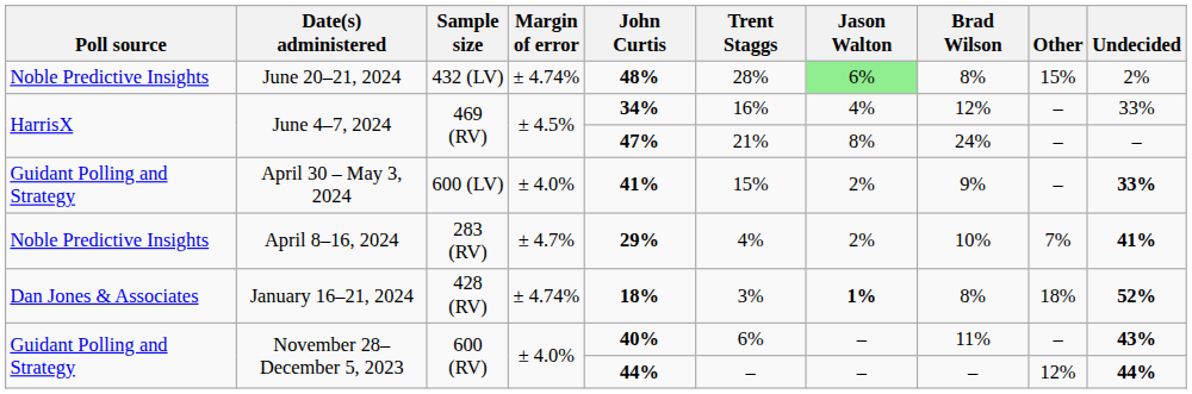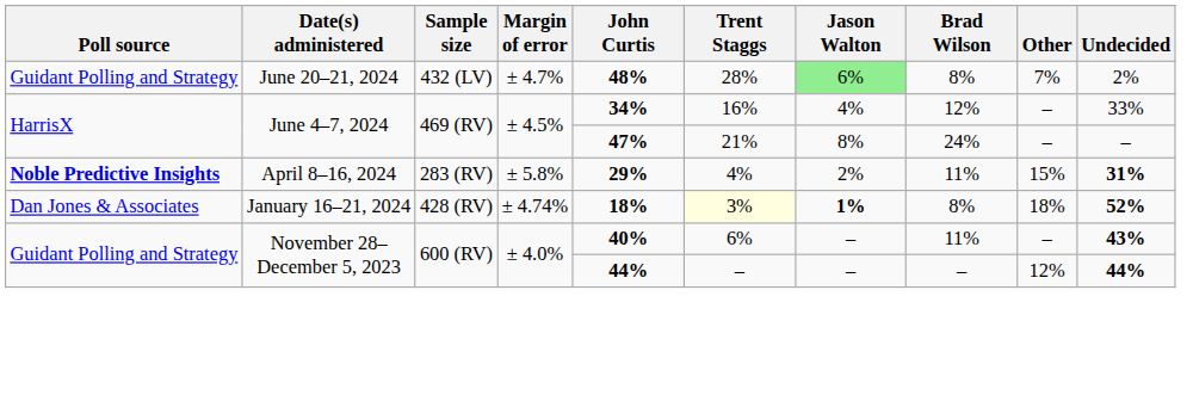June 20–21, 2024 | Poll source: Noble Predictive Insights -> Guidant Polling and Strategy
June 20–21, 2024 | Margin of error: ± 4.74% -> ± 4.7%
June 20–21, 2024 | Other: 15% -> 7%
- row: Guidant Polling and Strategy | April 30 – May 3, 2024 | 600 (LV) | ± 4.0% | 41% | 15% | 2% | 9% | – | 33%
April 8–16, 2024 | Poll source: normal -> bold
April 8–16, 2024 | Margin of error: ± 4.7% -> ± 5.8%
April 8–16, 2024 | Brad Wilson: 10% -> 11%
April 8–16, 2024 | Other: 7% -> 15%
April 8–16, 2024 | Undecided: 41% -> 31%
January 16–21, 2024 | Trent Staggs: no background -> lightyellow background
